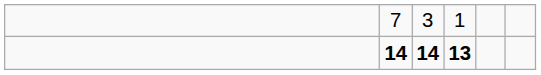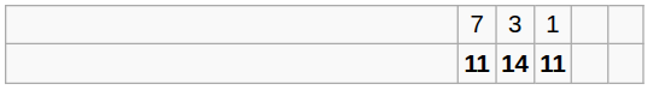row 2 | column 2: 14 -> 11
row 2 | column 4: 13 -> 11
